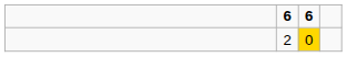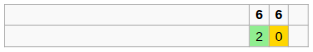row 2 | column 2: no background -> lightgreen background
